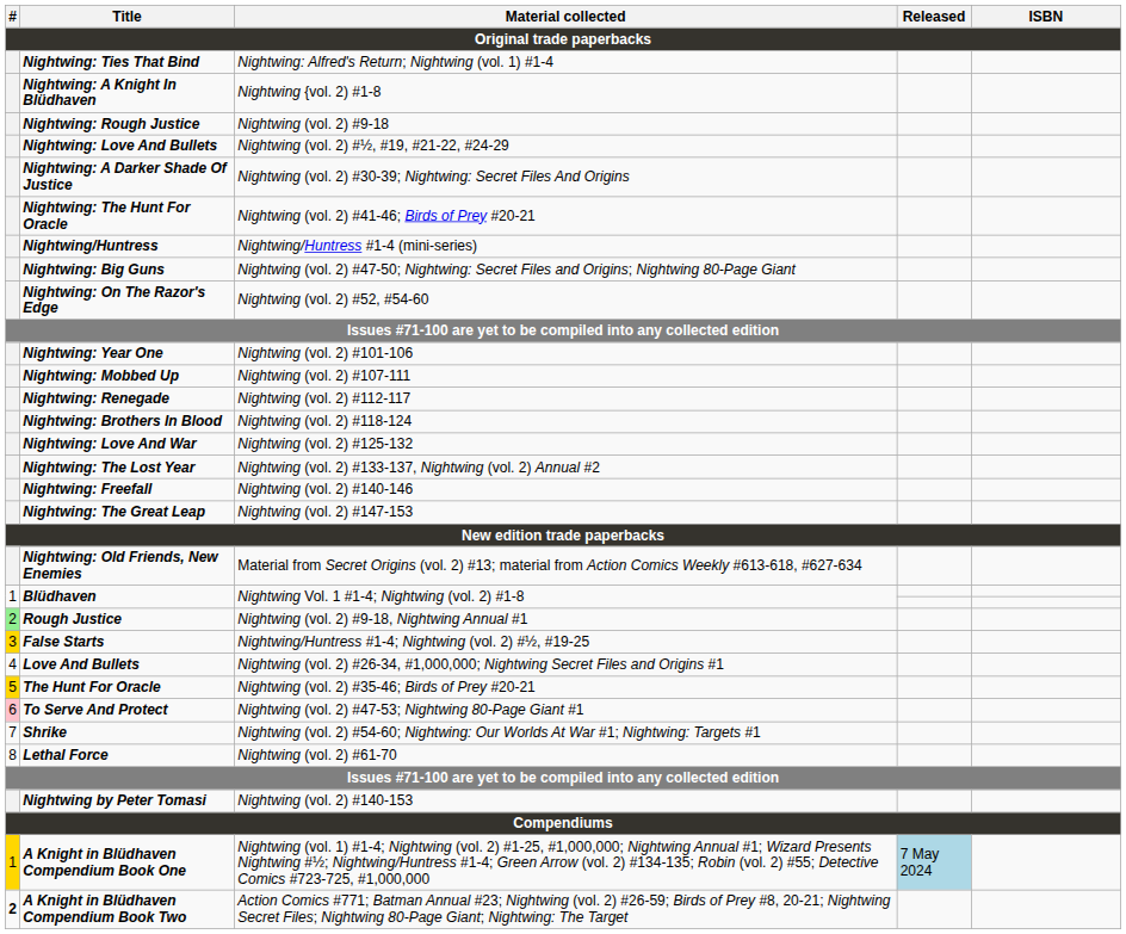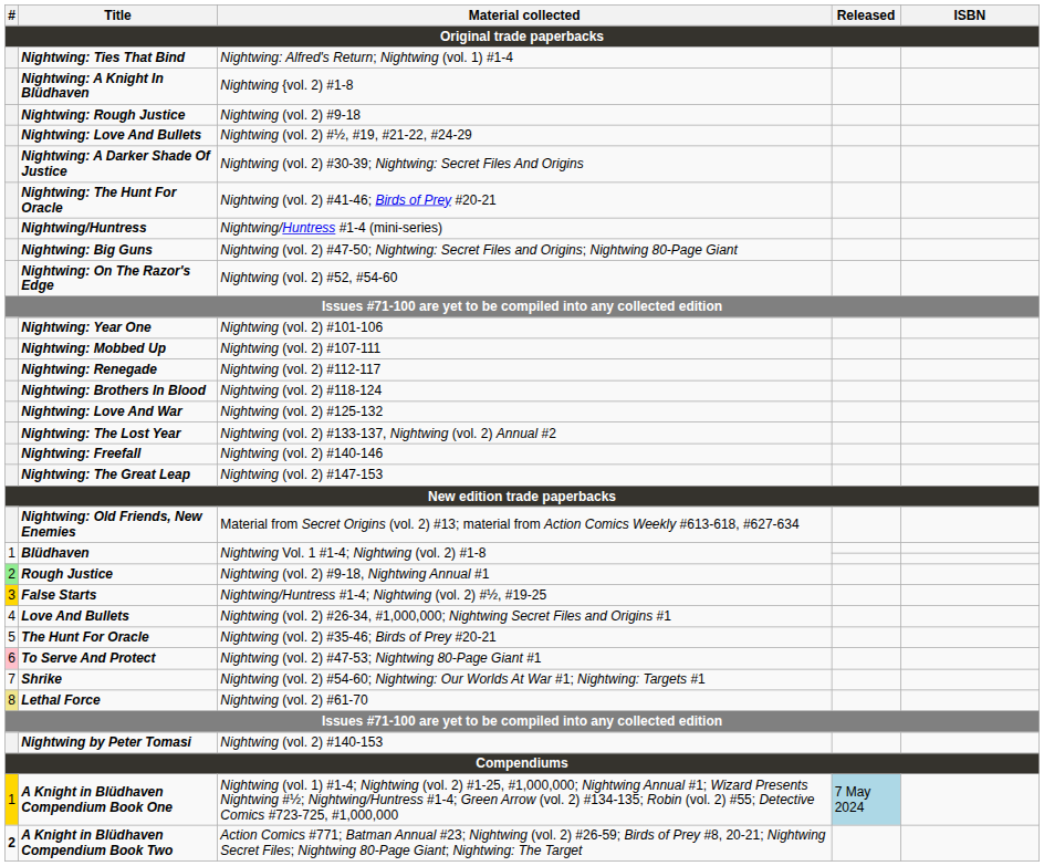The Hunt For Oracle | # / Original trade paperbacks: gold background -> no background
Lethal Force | # / Original trade paperbacks: no background -> khaki background
